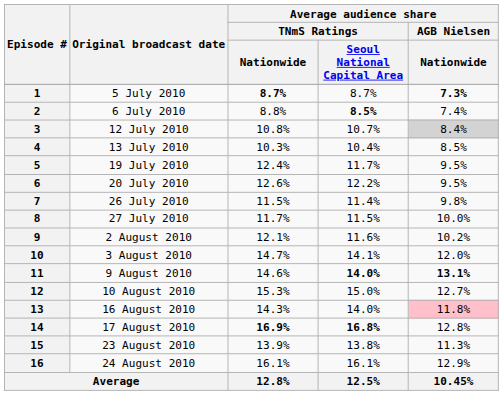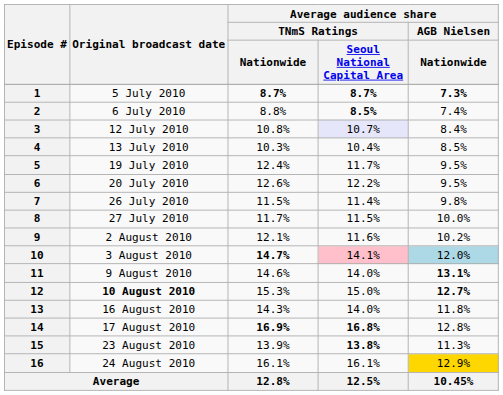1 | column 4: normal -> bold
3 | column 4: no background -> lavender background
3 | Average audience share / AGB Nielsen / Nationwide: lightgrey background -> no background
10 | Average audience share / TNmS Ratings / Nationwide: normal -> bold
10 | column 4: no background -> pink background
10 | Average audience share / AGB Nielsen / Nationwide: no background -> lightblue background
11 | column 4: bold -> normal
12 | Original broadcast date: normal -> bold
12 | Average audience share / AGB Nielsen / Nationwide: normal -> bold
13 | Average audience share / AGB Nielsen / Nationwide: pink background -> no background
15 | column 4: normal -> bold
16 | Average audience share / AGB Nielsen / Nationwide: no background -> gold background
